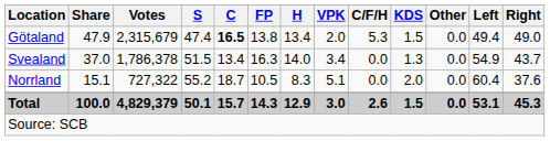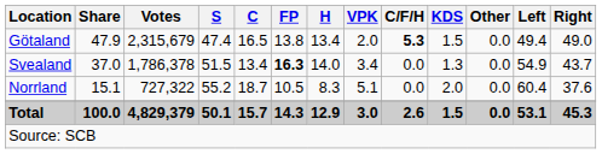Götaland | C: bold -> normal
Götaland | C/F/H: normal -> bold
Svealand | FP: normal -> bold
